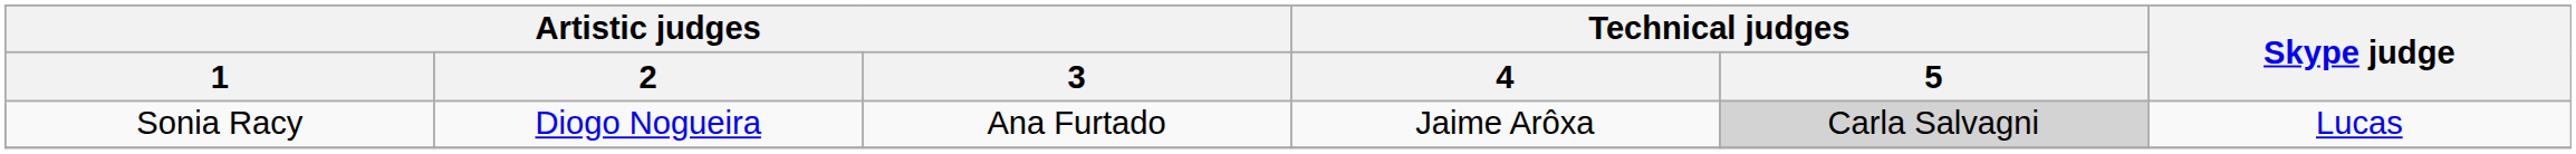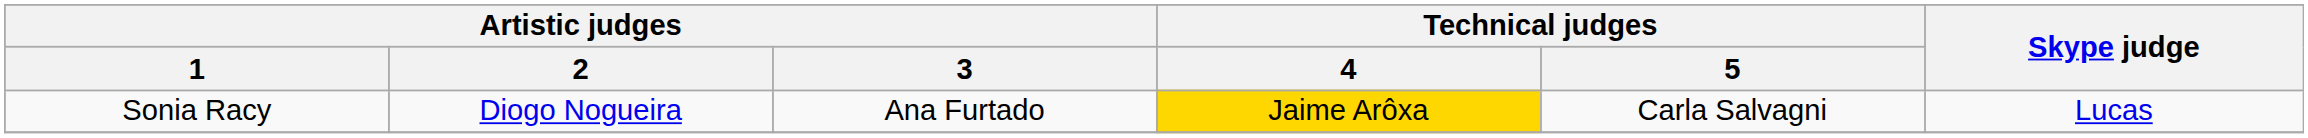Sonia Racy | Technical judges / 4: no background -> gold background
Sonia Racy | Technical judges / 5: lightgrey background -> no background
